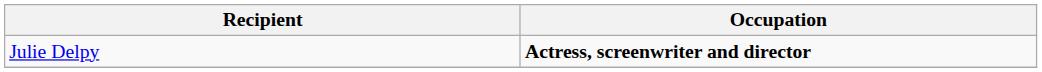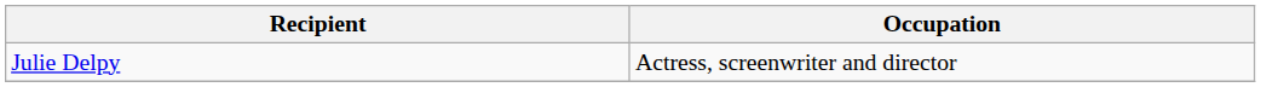Julie Delpy | Occupation: bold -> normal
